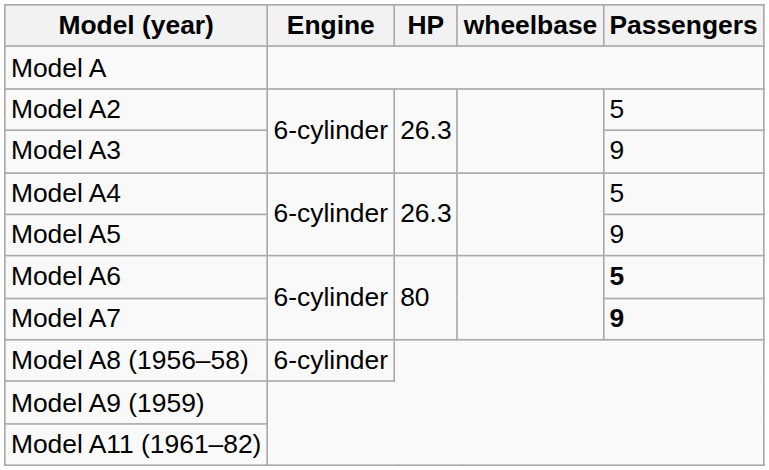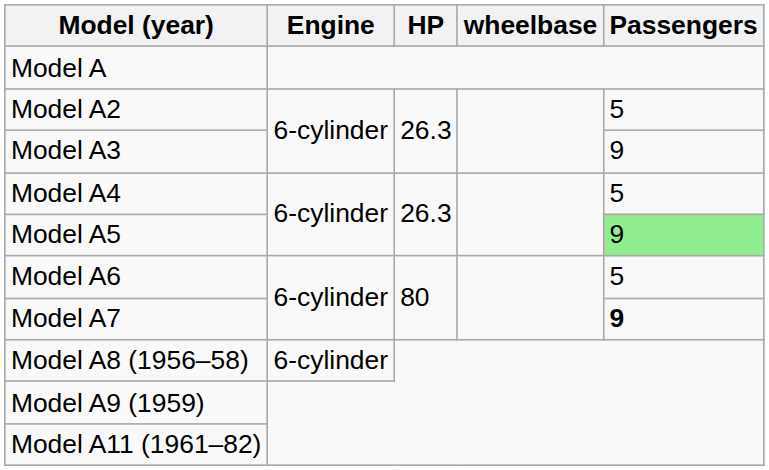Model A5 | Passengers: no background -> lightgreen background
Model A6 | Passengers: bold -> normal
